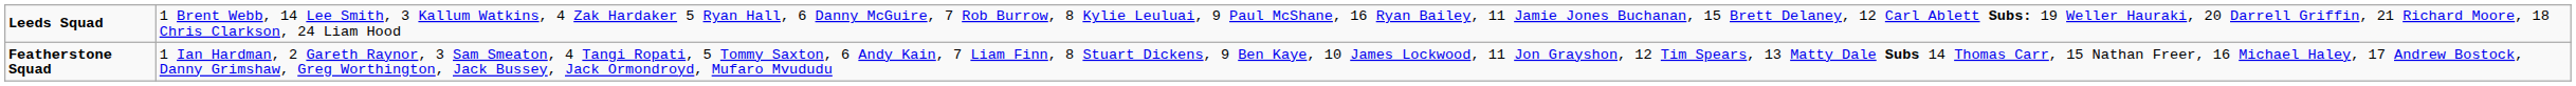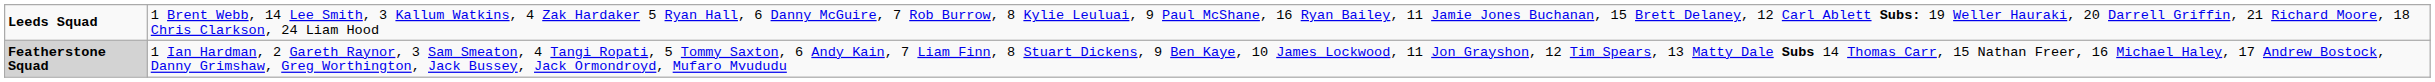Featherstone Squad | column 1: no background -> lightgrey background
